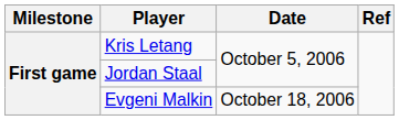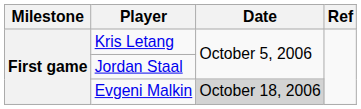Evgeni Malkin | Date: no background -> lightgrey background
